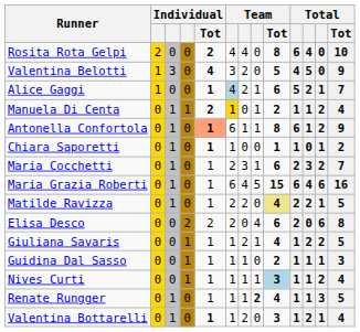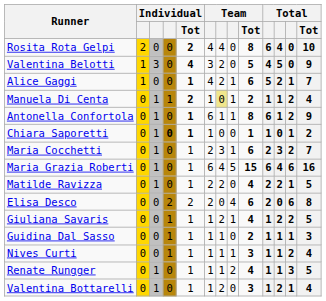Alice Gaggi | column 6: lightblue background -> no background
Manuela Di Centa | column 6: gold background -> no background
Manuela Di Centa | column 7: no background -> khaki background
Antonella Confortola | Individual / Tot: lightsalmon background -> no background
Chiara Saporetti | column 4: normal -> bold
Matilde Ravizza | Team / Tot: khaki background -> no background
Nives Curti | Team / Tot: lightblue background -> no background
Renate Rungger | column 8: bold -> normal
Valentina Bottarelli | Individual / Tot: bold -> normal
